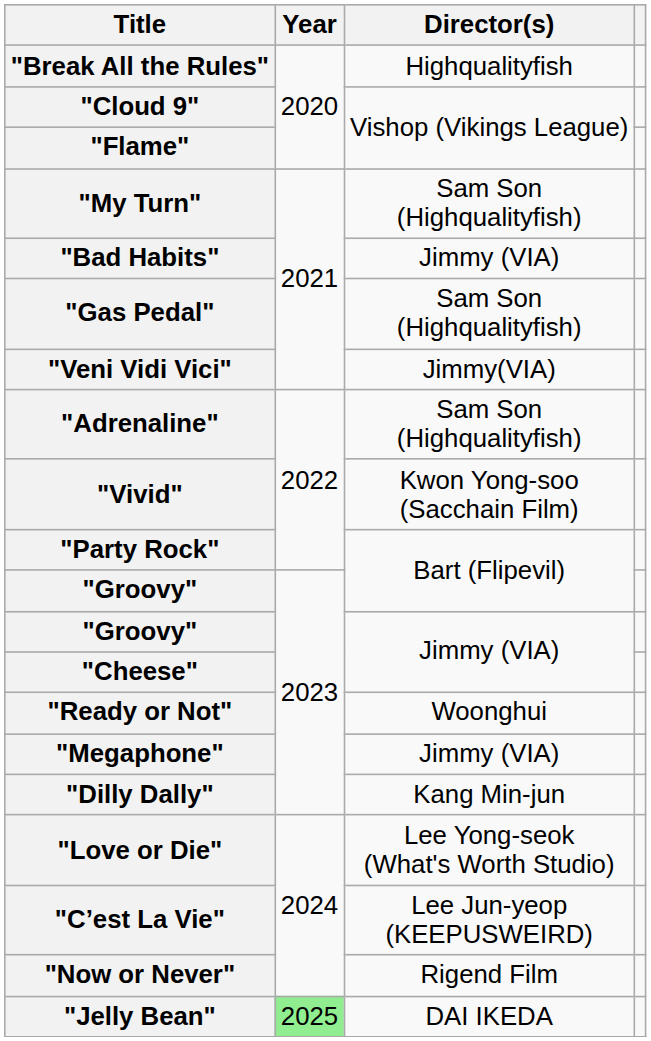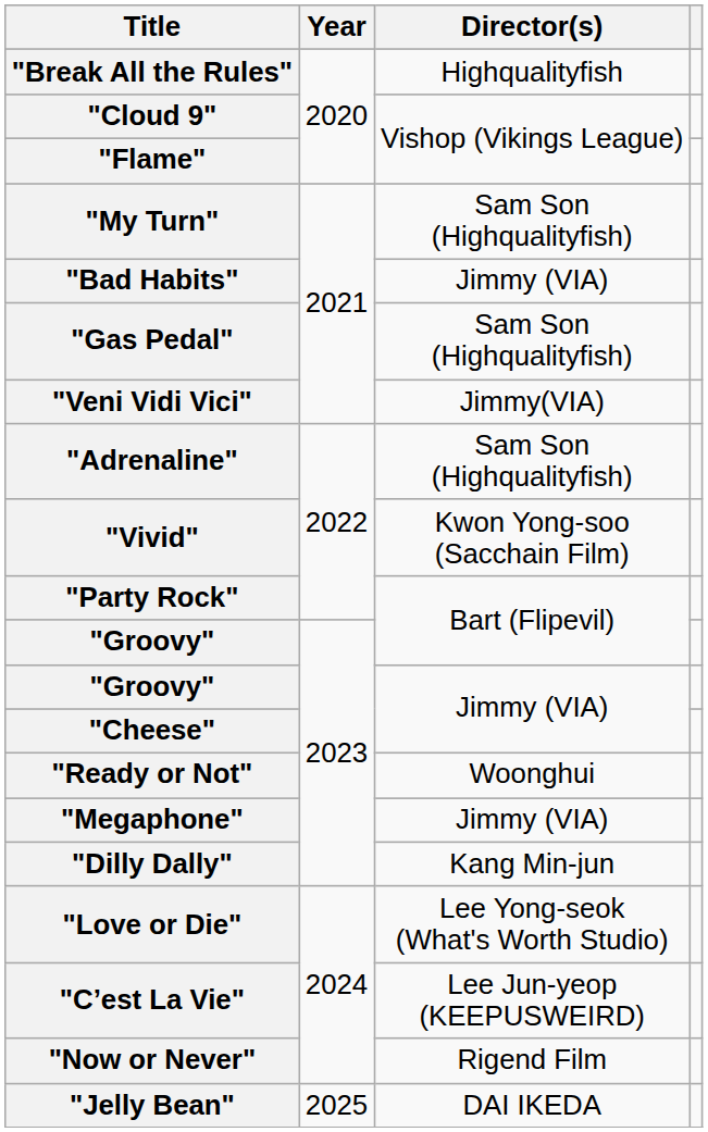"Jelly Bean" | Year: lightgreen background -> no background
